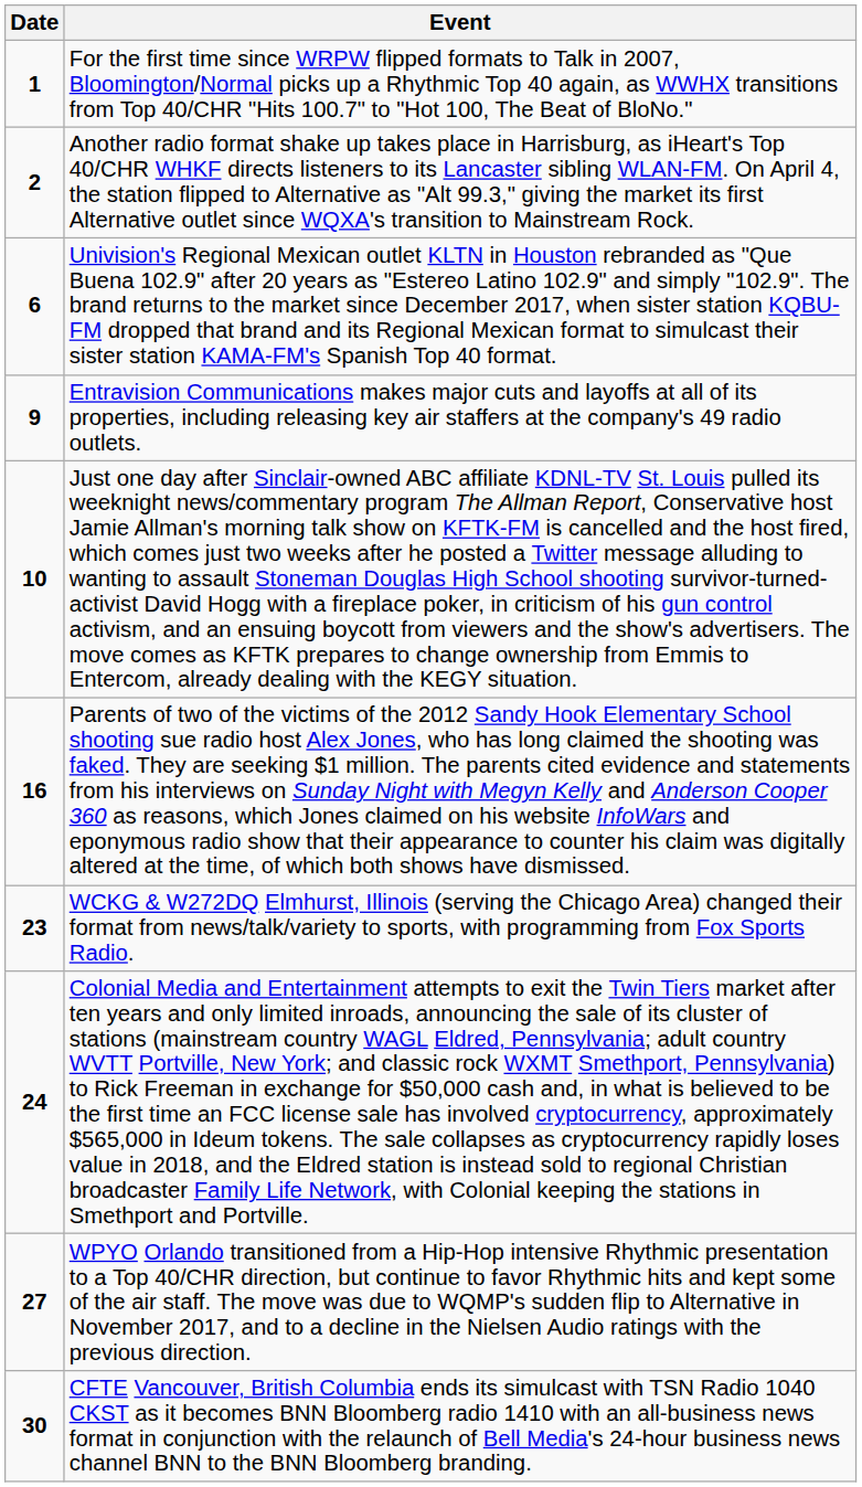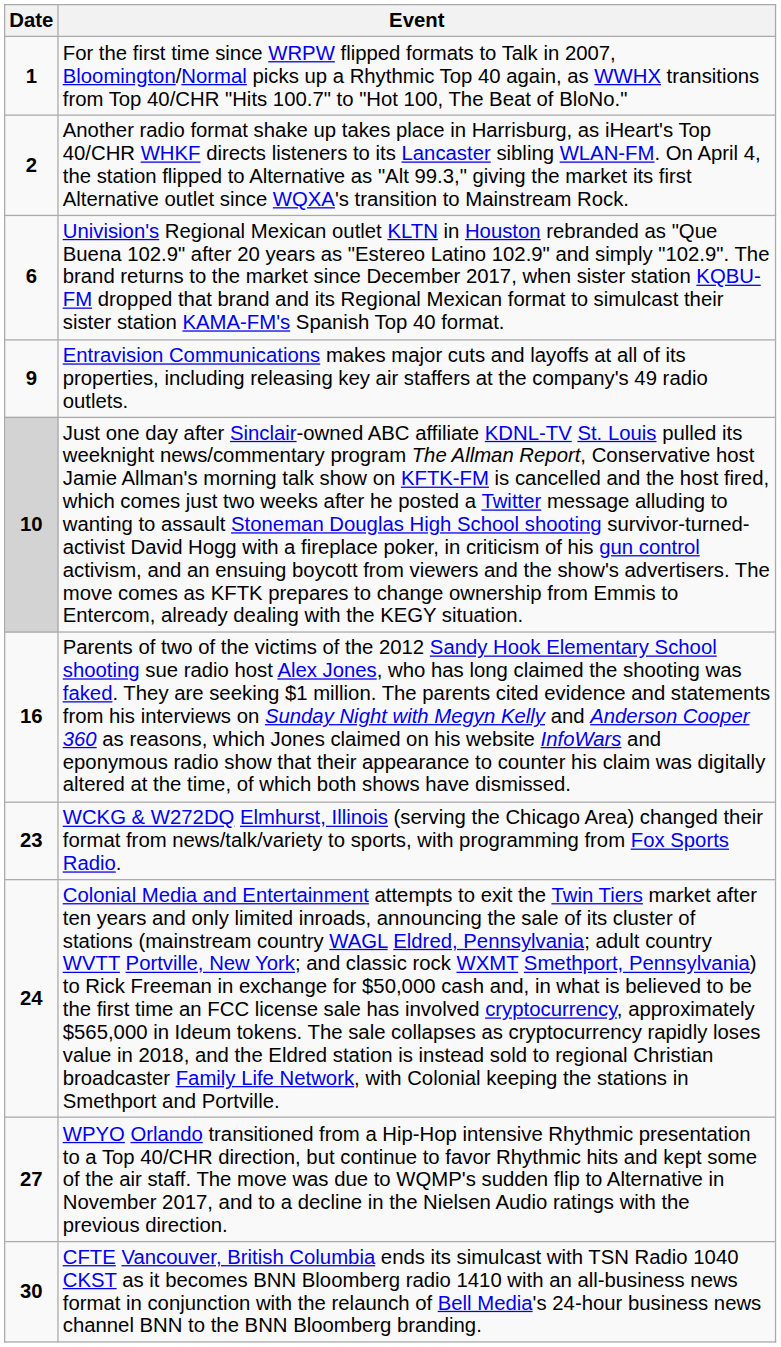row 6 | Date: no background -> lightgrey background
